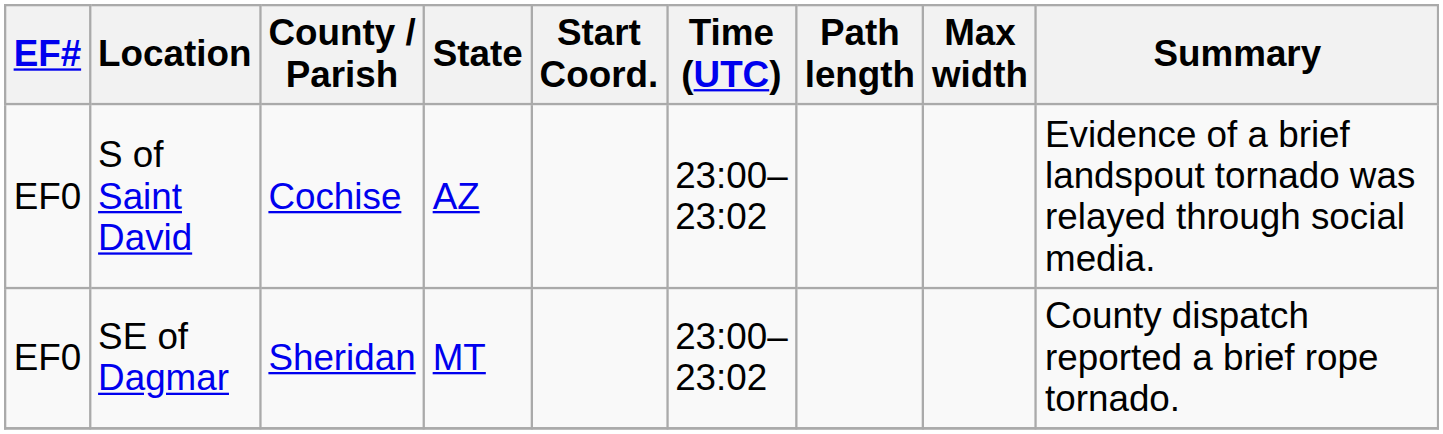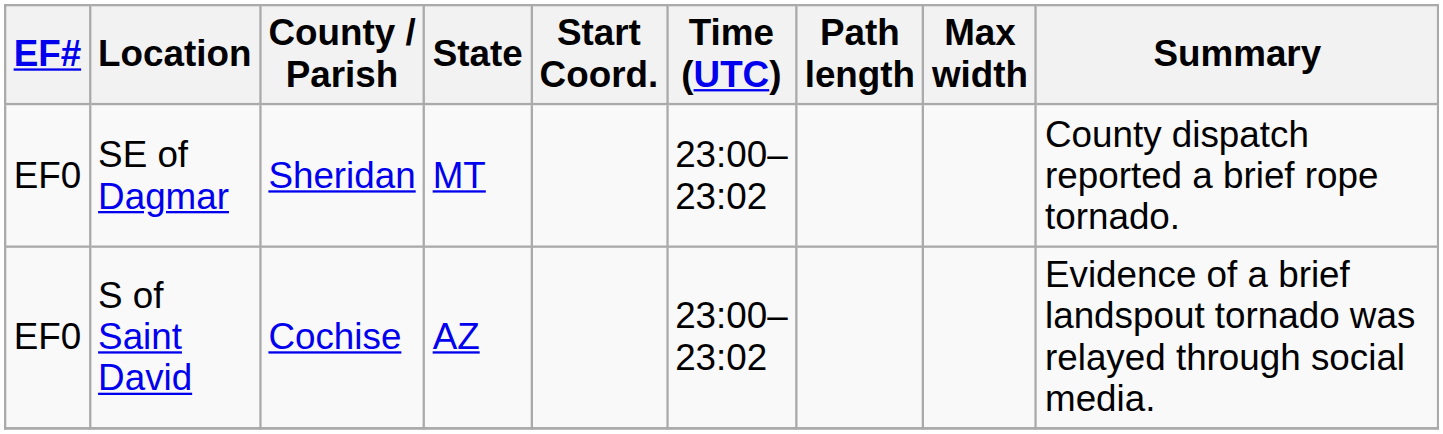rows swapped: S of Saint David <-> SE of Dagmar
